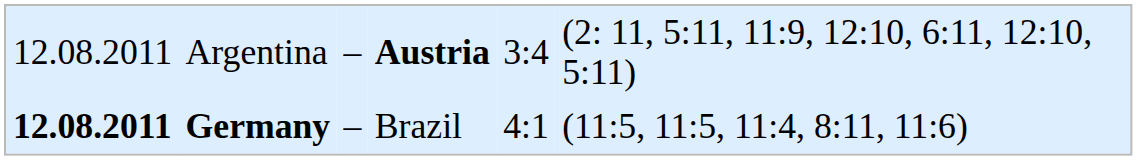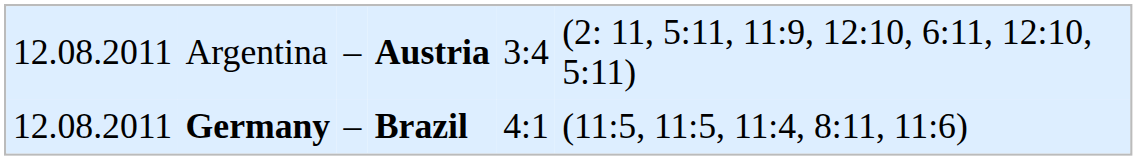Germany | column 1: bold -> normal
Germany | column 4: normal -> bold
